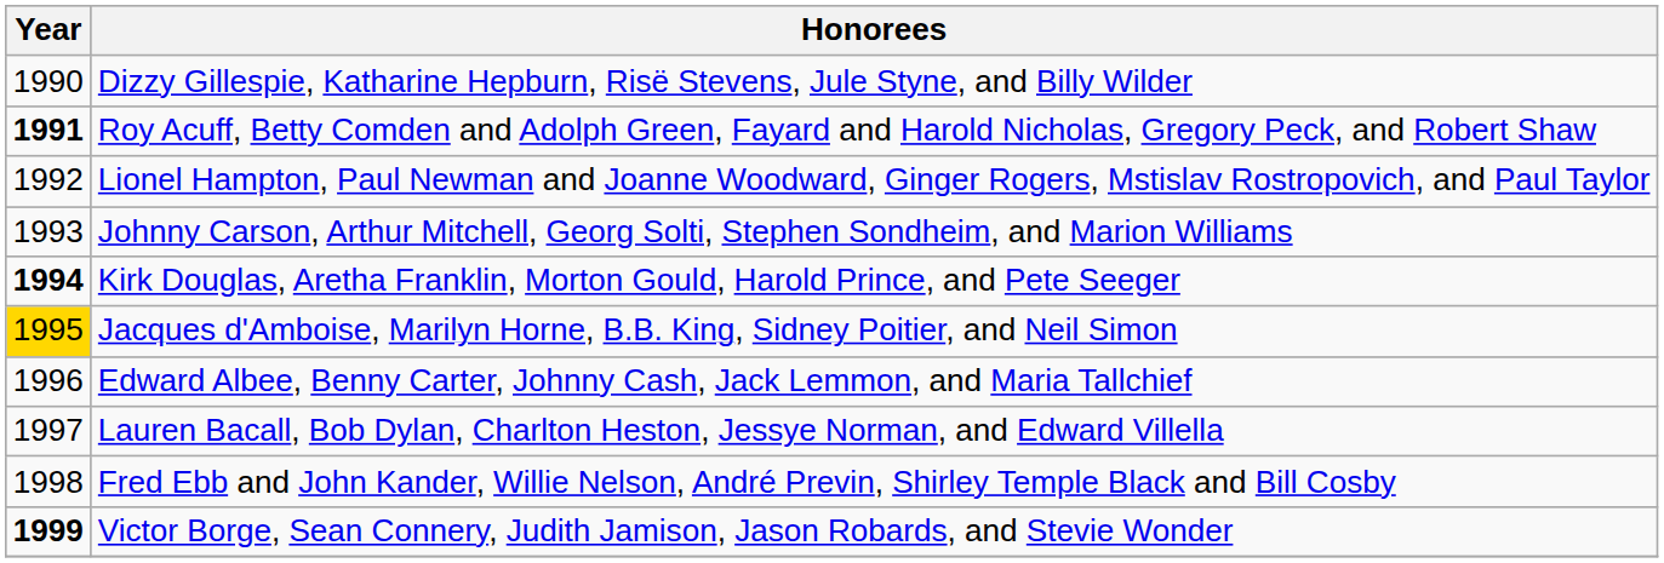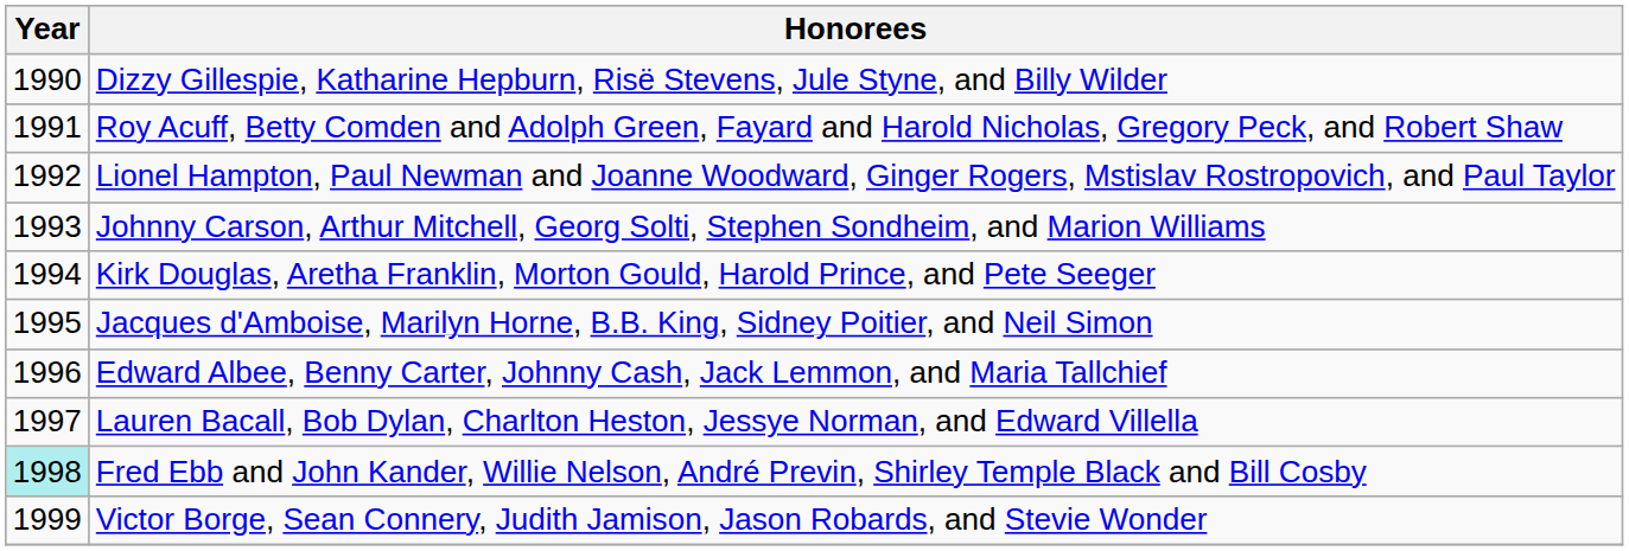row 3 | Year: bold -> normal
row 6 | Year: bold -> normal
row 7 | Year: gold background -> no background
row 10 | Year: no background -> paleturquoise background
row 11 | Year: bold -> normal
